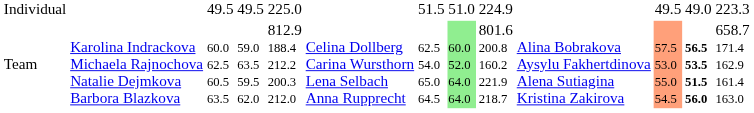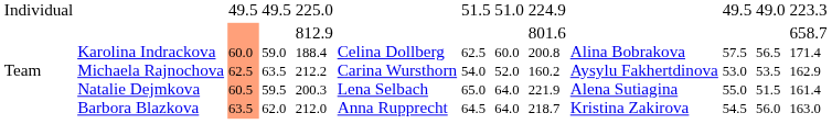Team | column 3: no background -> lightsalmon background
Team | column 8: lightgreen background -> no background
Team | column 11: lightsalmon background -> no background
Team | column 12: bold -> normal
